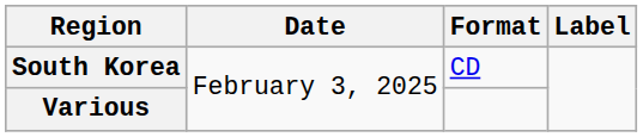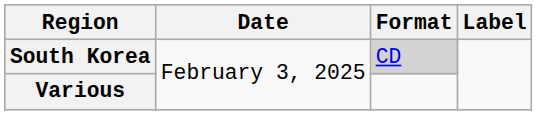South Korea | Format: no background -> lightgrey background
